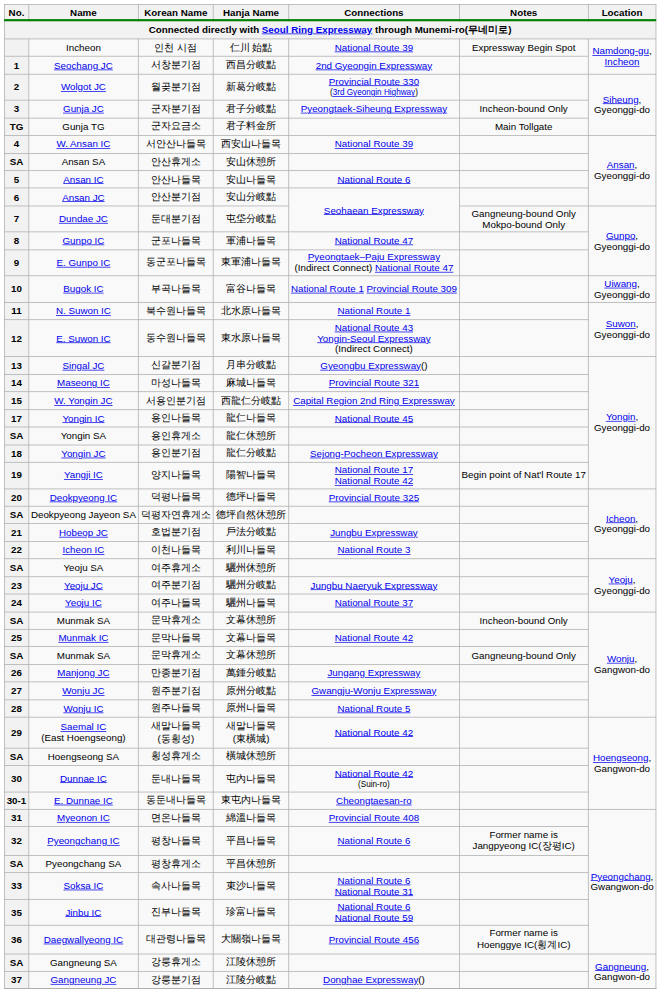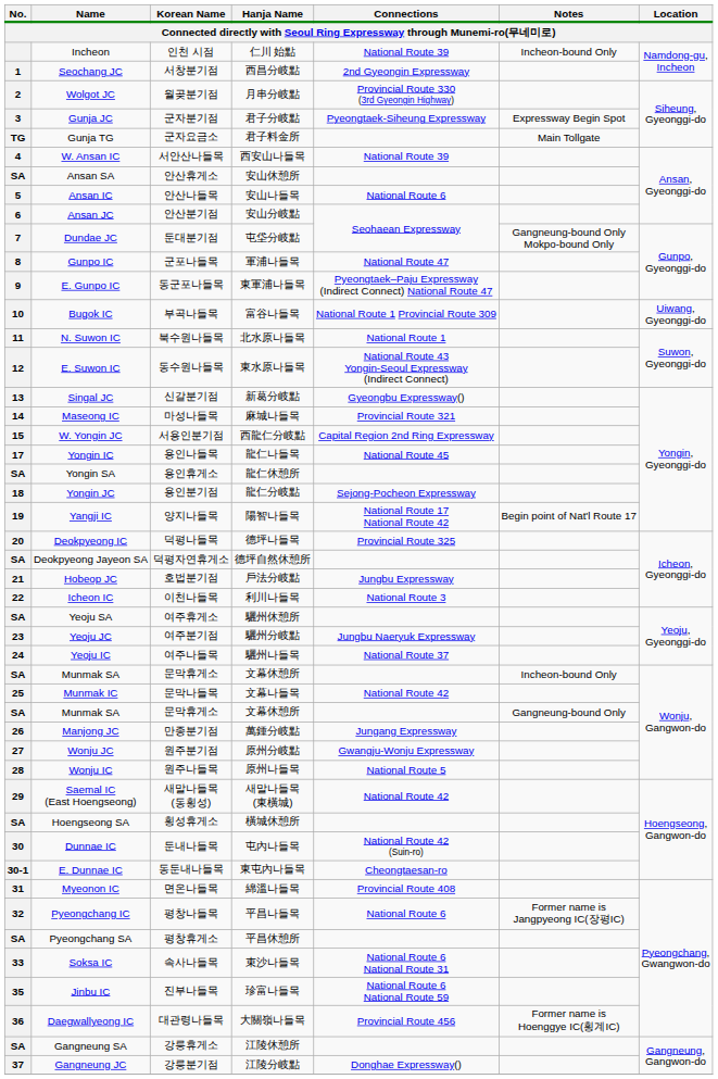Incheon | Notes: Expressway Begin Spot -> Incheon-bound Only
Wolgot JC | Hanja Name: 新葛分岐點 -> 月串分岐點
Gunja JC | Notes: Incheon-bound Only -> Expressway Begin Spot
Singal JC | Hanja Name: 月串分岐點 -> 新葛分岐點
